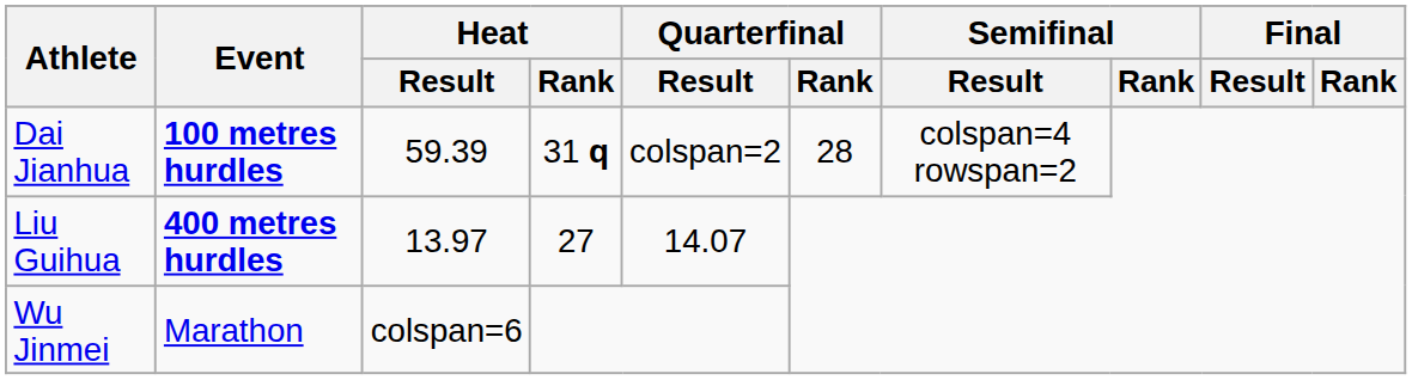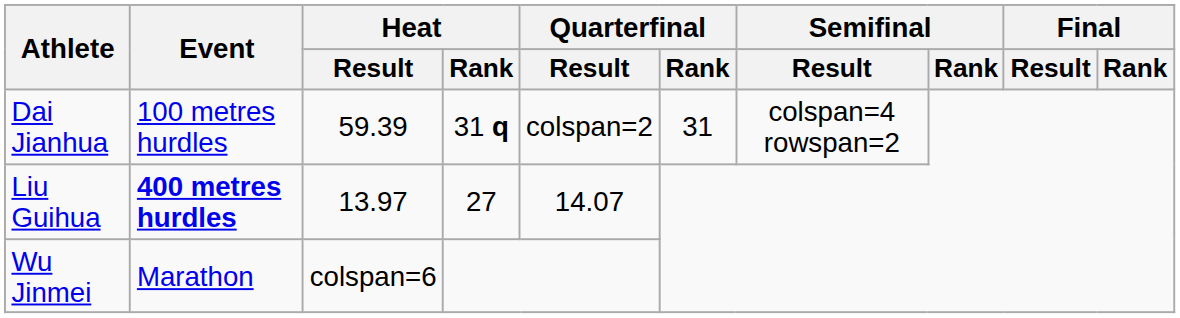Dai Jianhua | Event: bold -> normal
Dai Jianhua | Quarterfinal / Rank: 28 -> 31
